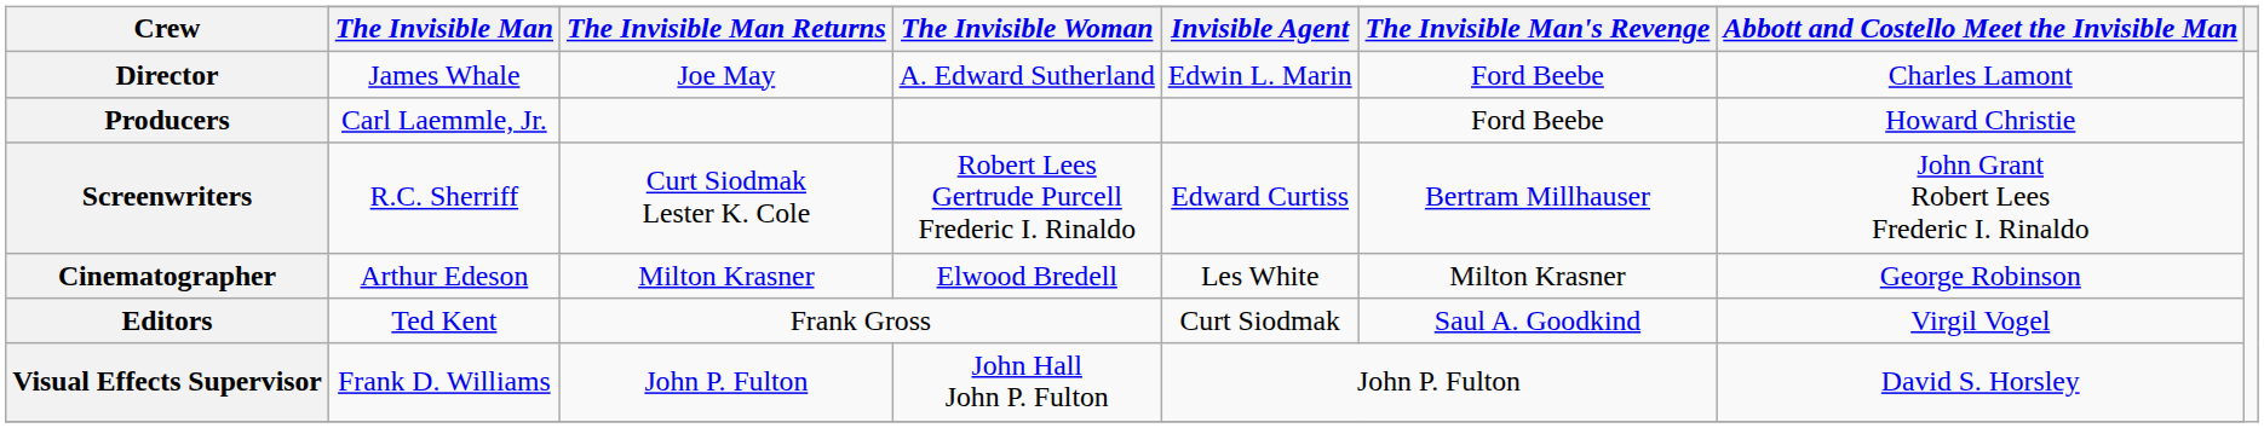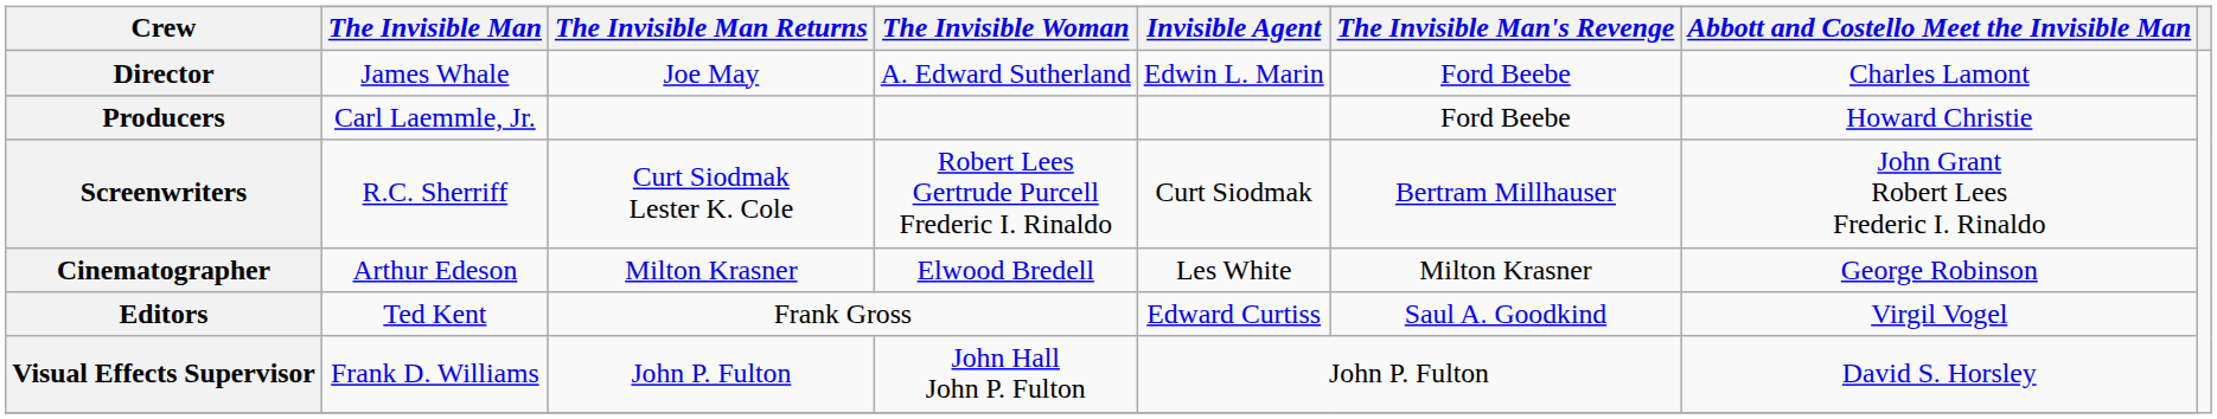Screenwriters | Invisible Agent: Edward Curtiss -> Curt Siodmak
Editors | Invisible Agent: Curt Siodmak -> Edward Curtiss
